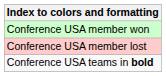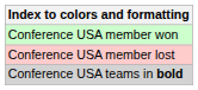row 4 | column 1: no background -> lightgrey background
